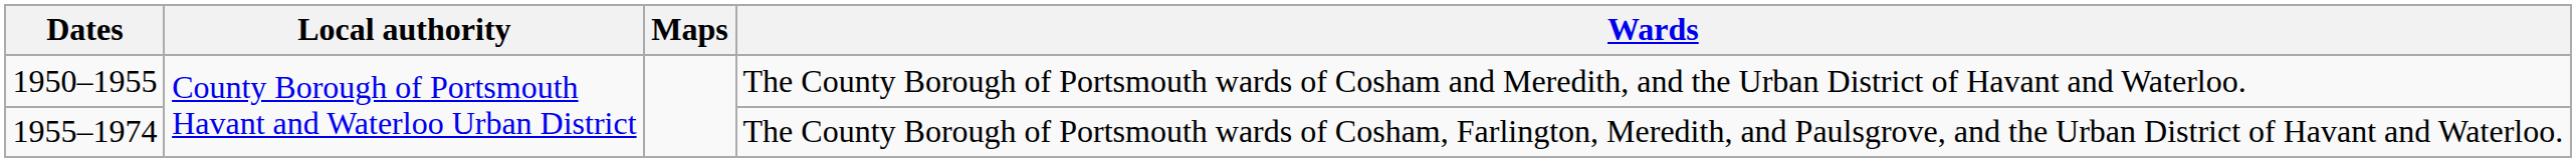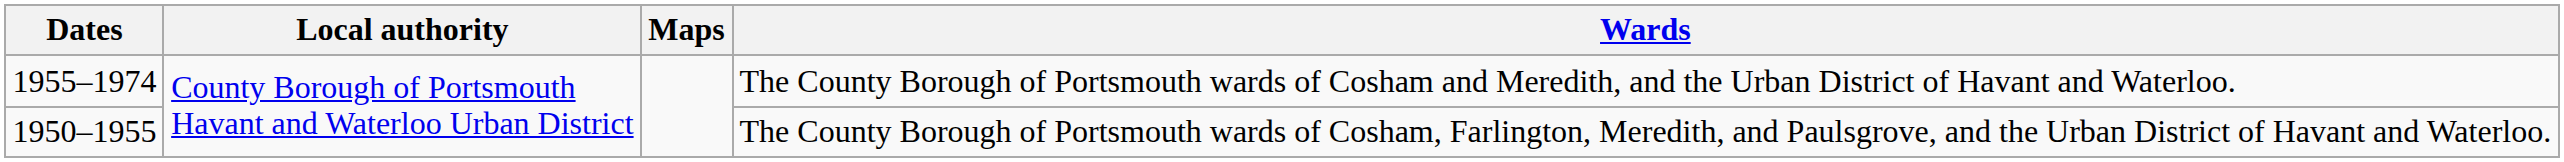row 2 | Dates: 1950–1955 -> 1955–1974
row 3 | Dates: 1955–1974 -> 1950–1955
